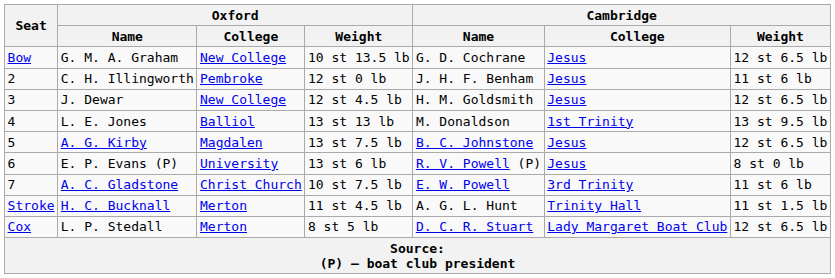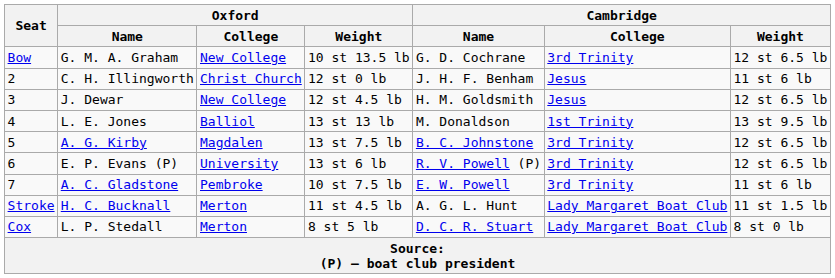G. M. A. Graham | Cambridge / College: Jesus -> 3rd Trinity
C. H. Illingworth | Oxford / College: Pembroke -> Christ Church
A. G. Kirby | Cambridge / College: Jesus -> 3rd Trinity
E. P. Evans (P) | Cambridge / College: Jesus -> 3rd Trinity
E. P. Evans (P) | Cambridge / Weight: 8 st 0 lb -> 12 st 6.5 lb
A. C. Gladstone | Oxford / College: Christ Church -> Pembroke
H. C. Bucknall | Cambridge / College: Trinity Hall -> Lady Margaret Boat Club
L. P. Stedall | Cambridge / Weight: 12 st 6.5 lb -> 8 st 0 lb
